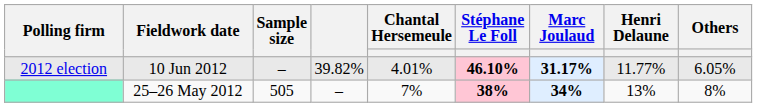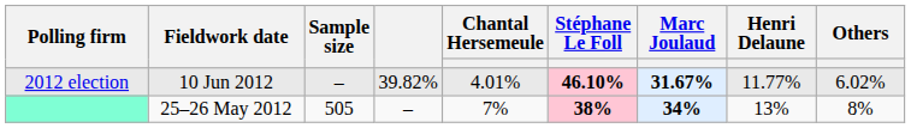2012 election | Marc Joulaud: 31.17% -> 31.67%
2012 election | Others: 6.05% -> 6.02%
